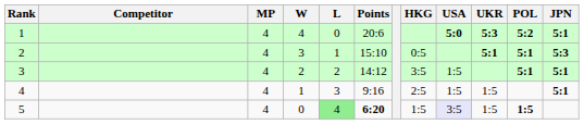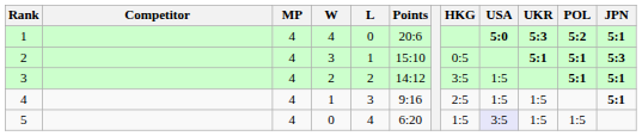5 | L: lightgreen background -> no background
5 | Points: bold -> normal
5 | POL: bold -> normal
